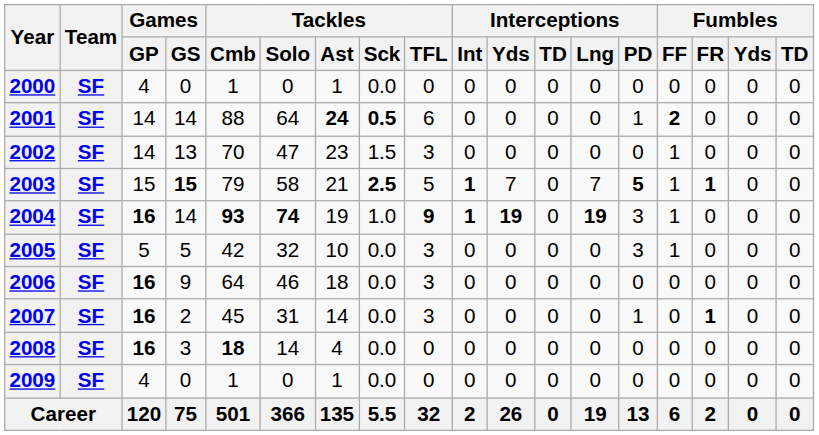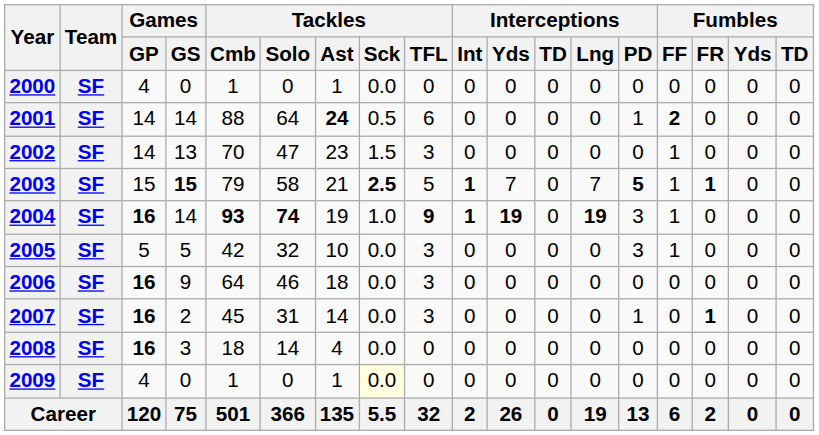2001 | Tackles / Sck: bold -> normal
2008 | Tackles / Cmb: bold -> normal
2009 | Tackles / Sck: no background -> lightyellow background
